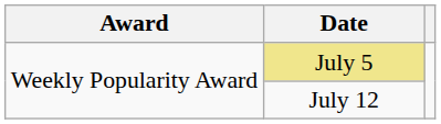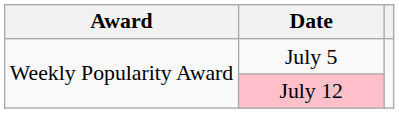July 5 | Date: khaki background -> no background
July 12 | Date: no background -> pink background
